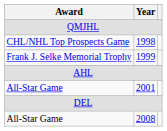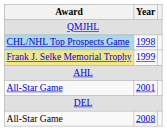1998 | Award: no background -> lightblue background
1999 | Award: no background -> khaki background
